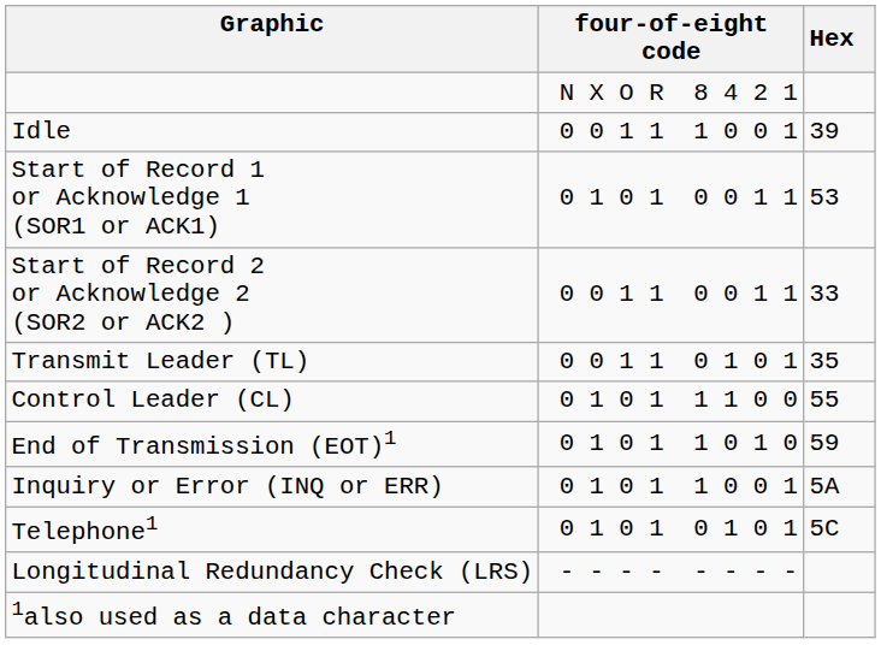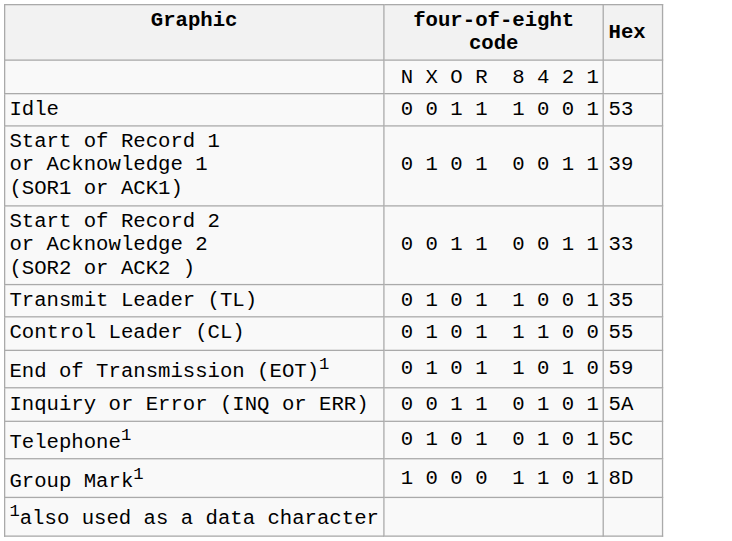Idle | Hex: 39 -> 53
Start of Record 1 or Acknowledge 1 (SOR1 or ACK1) | Hex: 53 -> 39
Transmit Leader (TL) | four-of-eight code: 0 0 1 1 0 1 0 1 -> 0 1 0 1 1 0 0 1
Inquiry or Error (INQ or ERR) | four-of-eight code: 0 1 0 1 1 0 0 1 -> 0 0 1 1 0 1 0 1
+ row: Group Mark1 | 1 0 0 0 1 1 0 1 | 8D
- row: Longitudinal Redundancy Check (LRS) | - - - - - - - -
